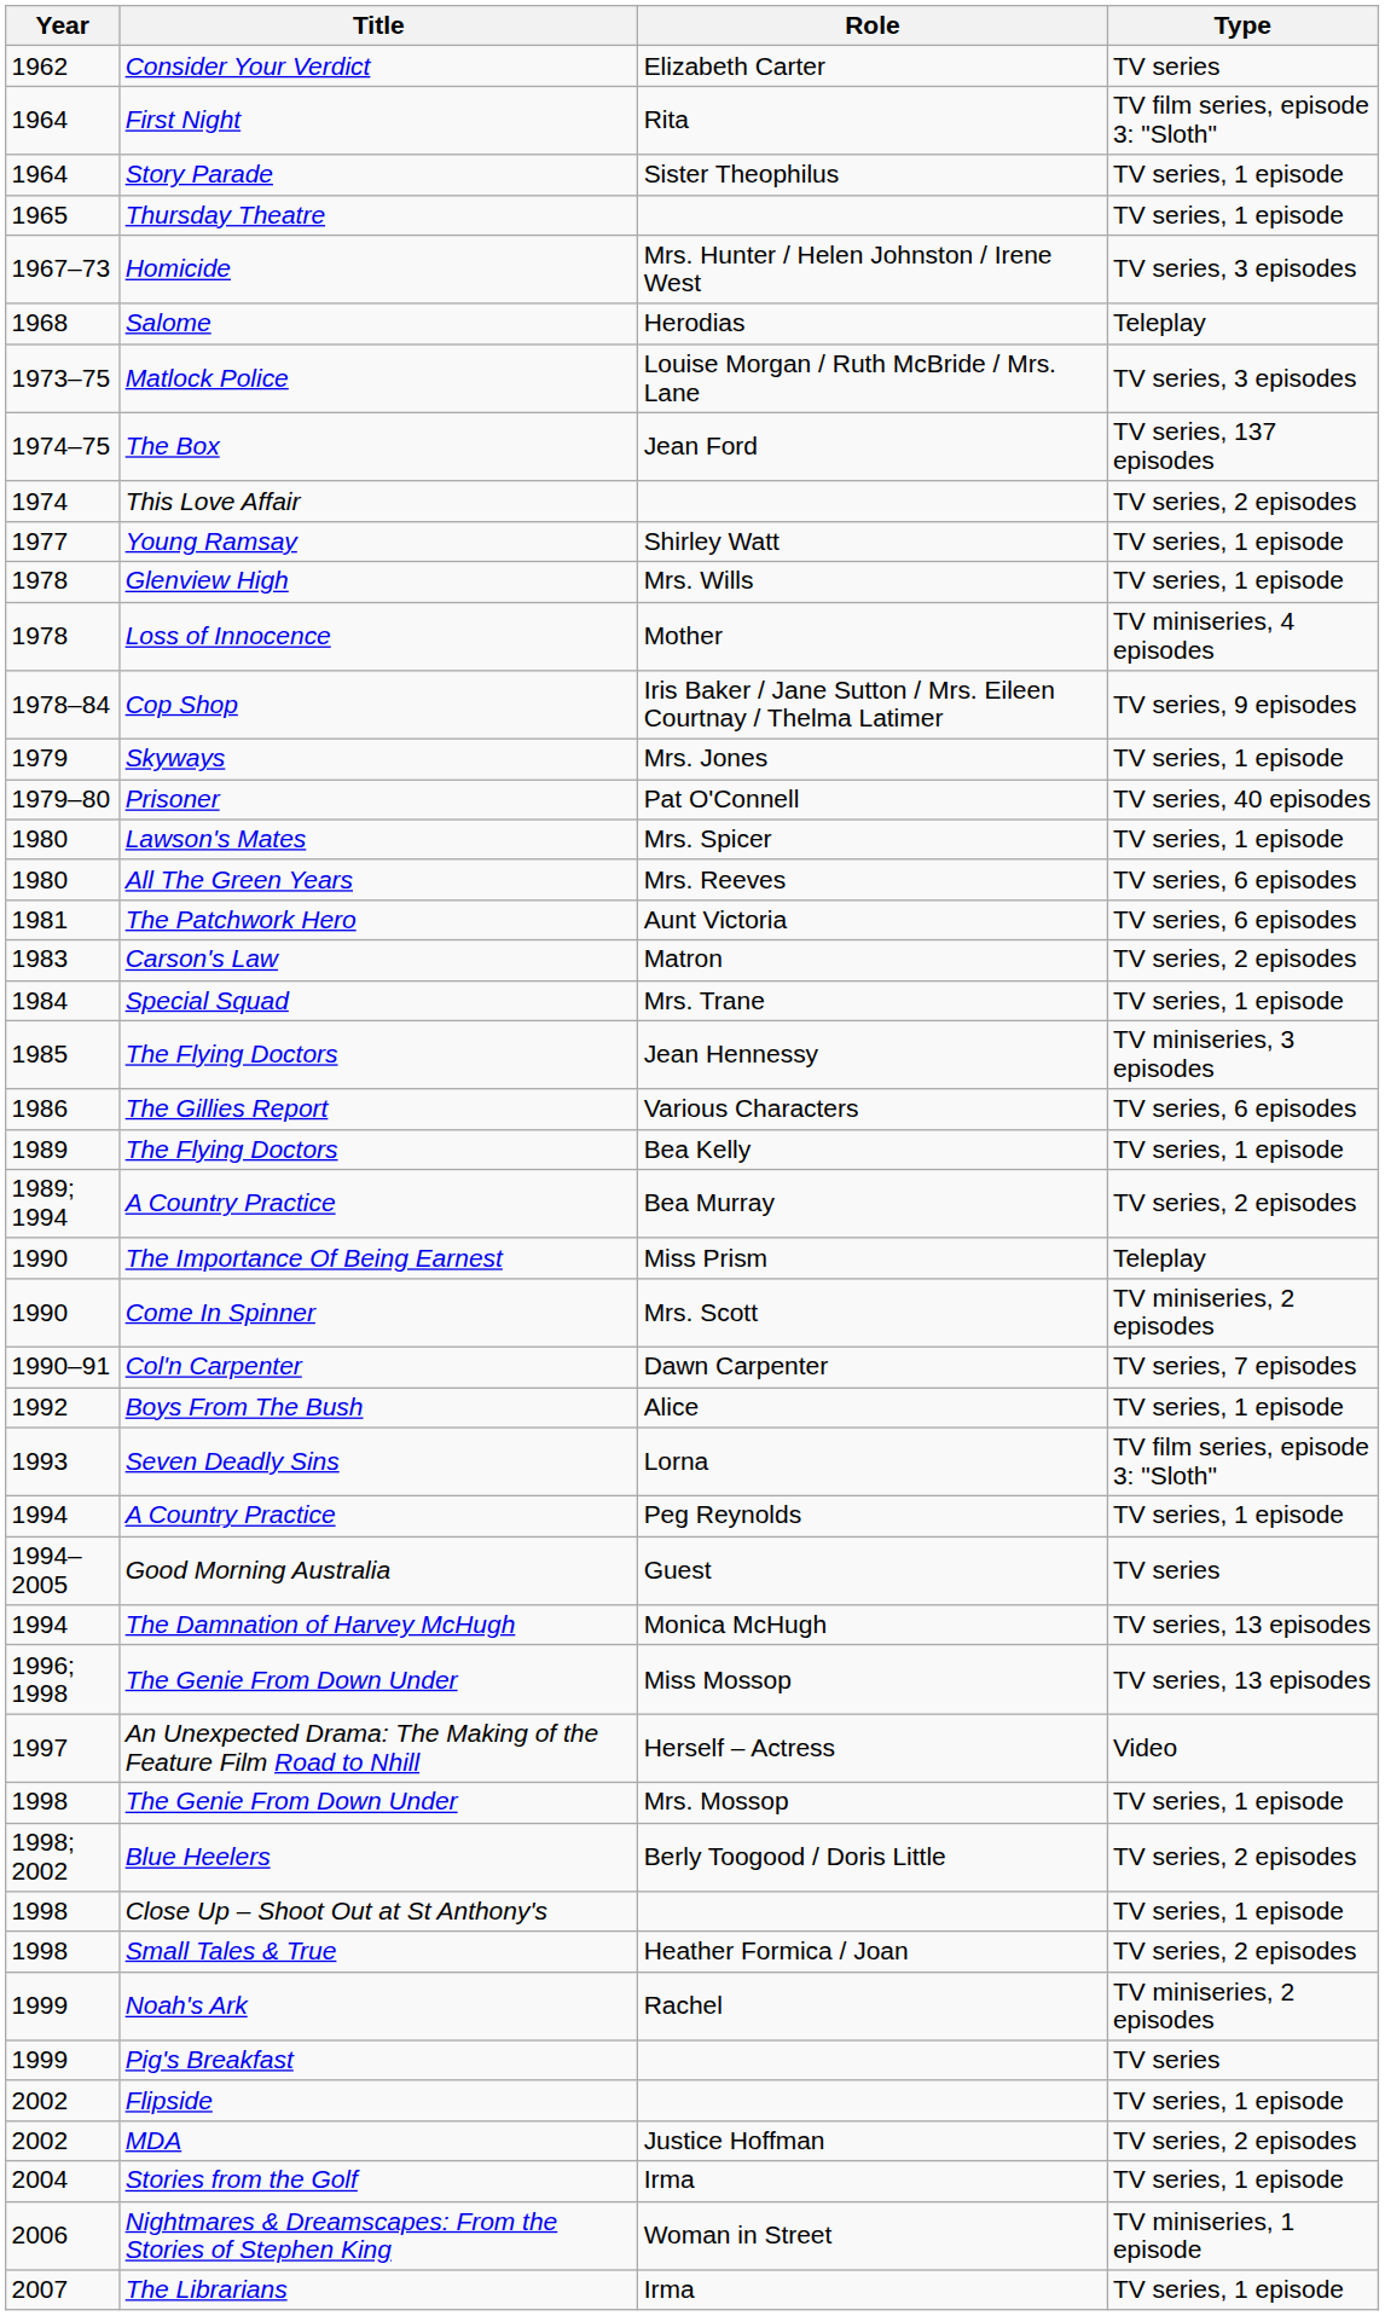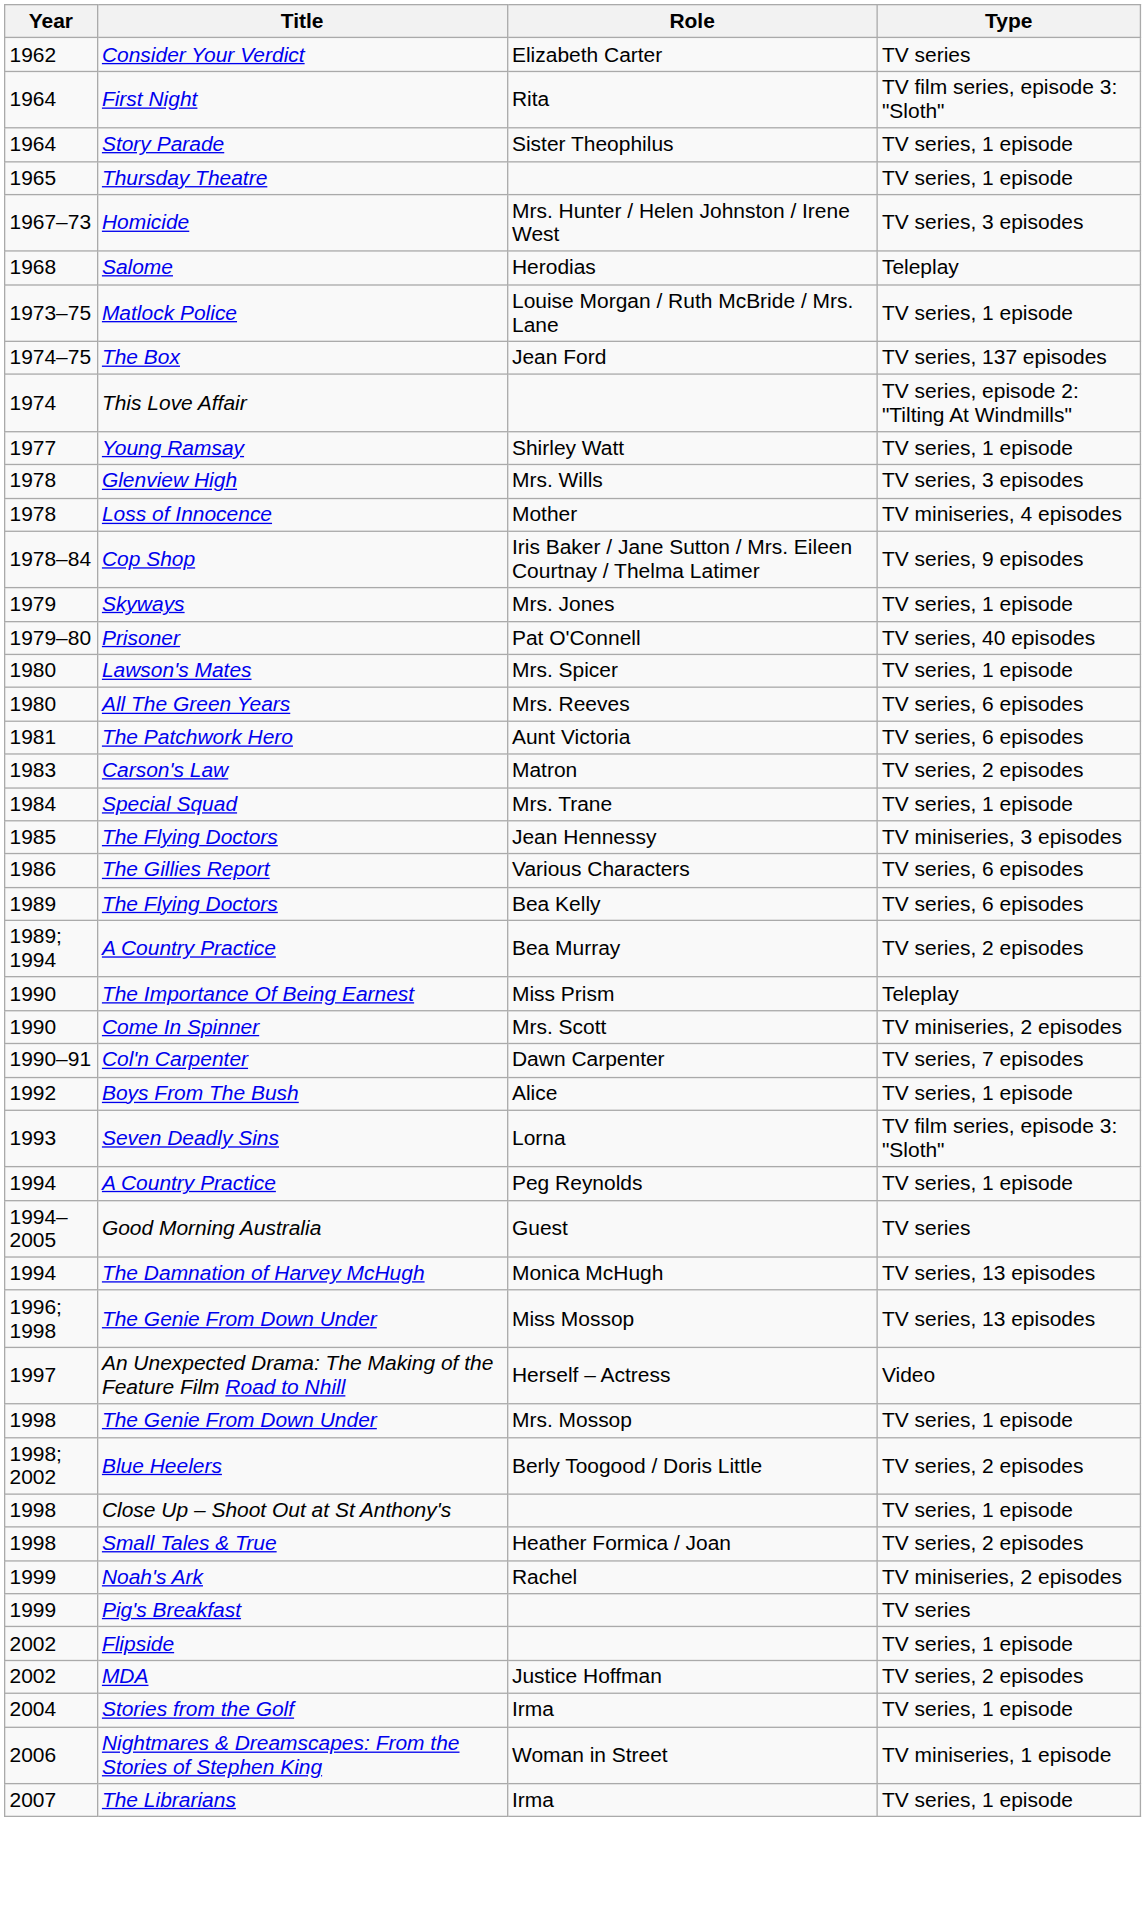Matlock Police | Type: TV series, 3 episodes -> TV series, 1 episode
This Love Affair | Type: TV series, 2 episodes -> TV series, episode 2: "Tilting At Windmills"
Glenview High | Type: TV series, 1 episode -> TV series, 3 episodes
The Flying Doctors / Bea Kelly | Type: TV series, 1 episode -> TV series, 6 episodes
